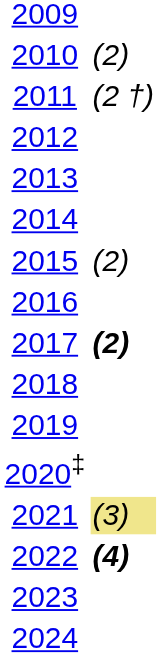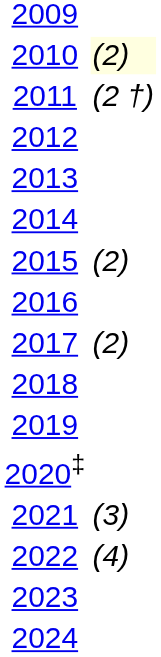2010 | column 2: no background -> lightyellow background
2017 | column 2: bold -> normal
2021 | column 2: khaki background -> no background
2022 | column 2: bold -> normal
